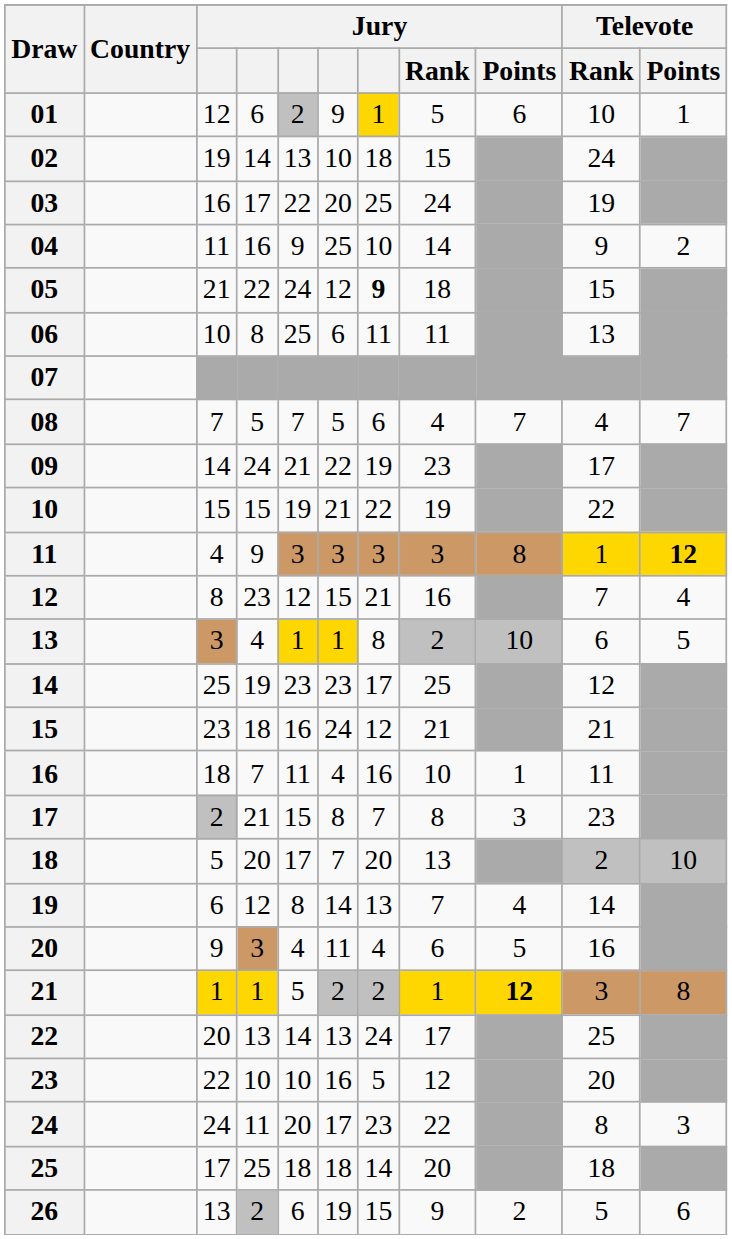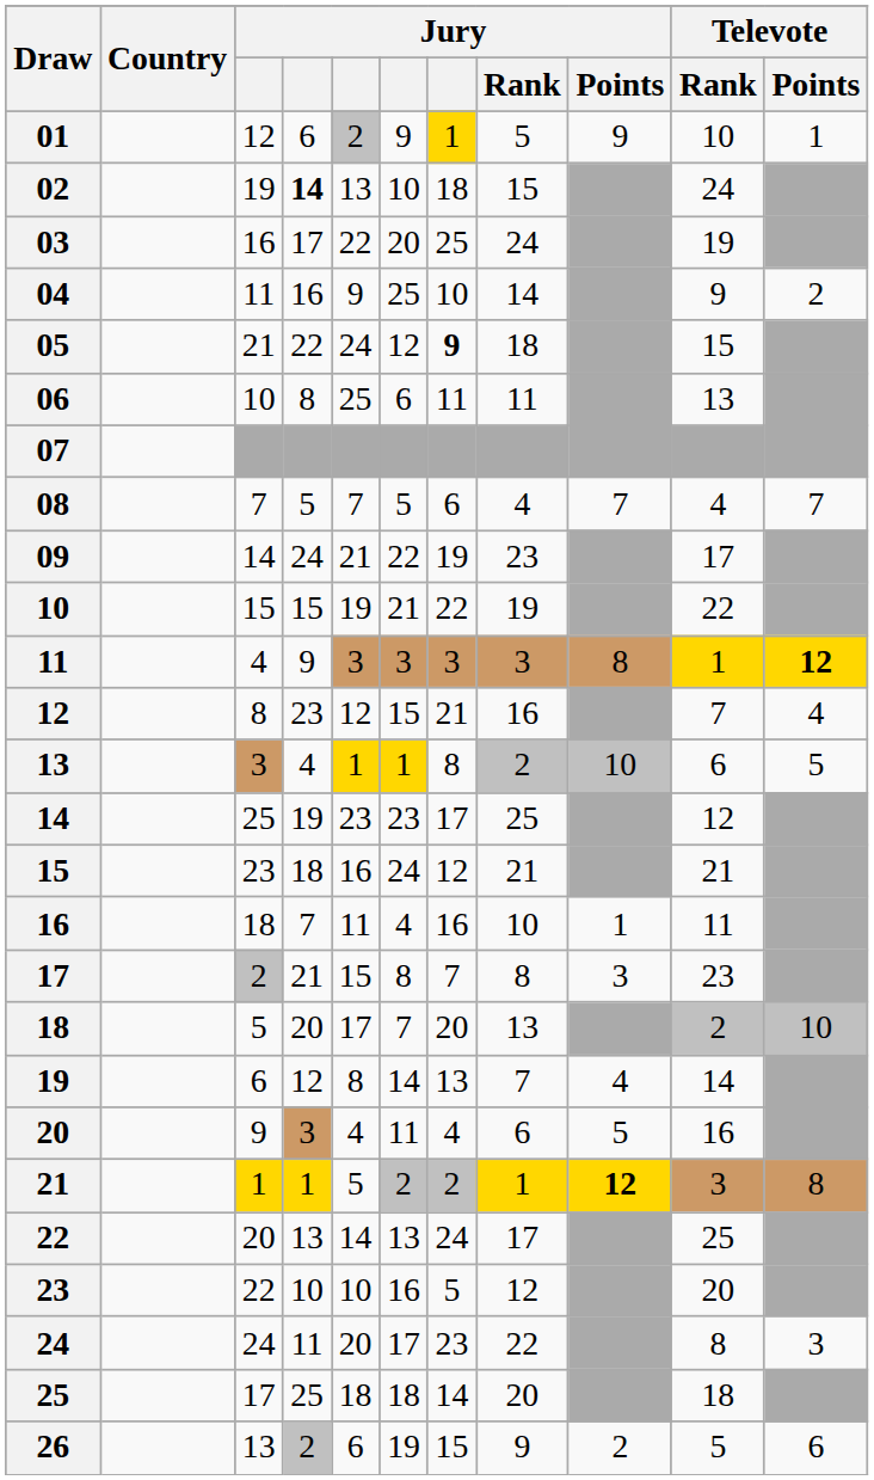01 | Jury / Points: 6 -> 9
02 | column 4: normal -> bold
